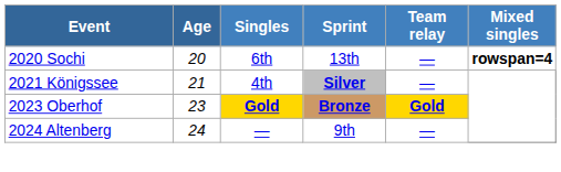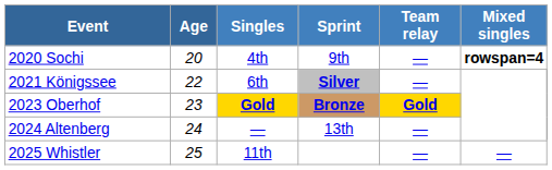2020 Sochi | Singles: 6th -> 4th
2020 Sochi | Sprint: 13th -> 9th
2021 Königssee | Age: 21 -> 22
2021 Königssee | Singles: 4th -> 6th
2024 Altenberg | Sprint: 9th -> 13th
+ row: 2025 Whistler | 25 | 11th | — | —
